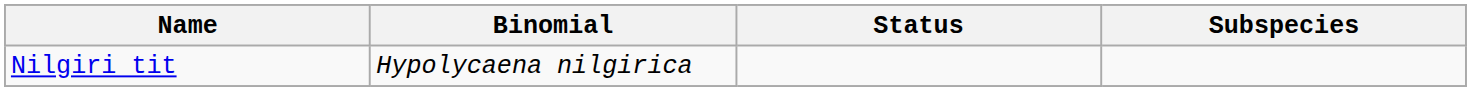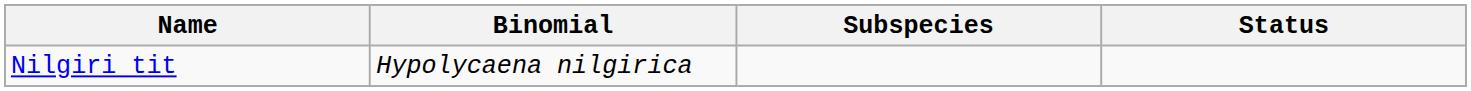columns swapped: Subspecies <-> Status
